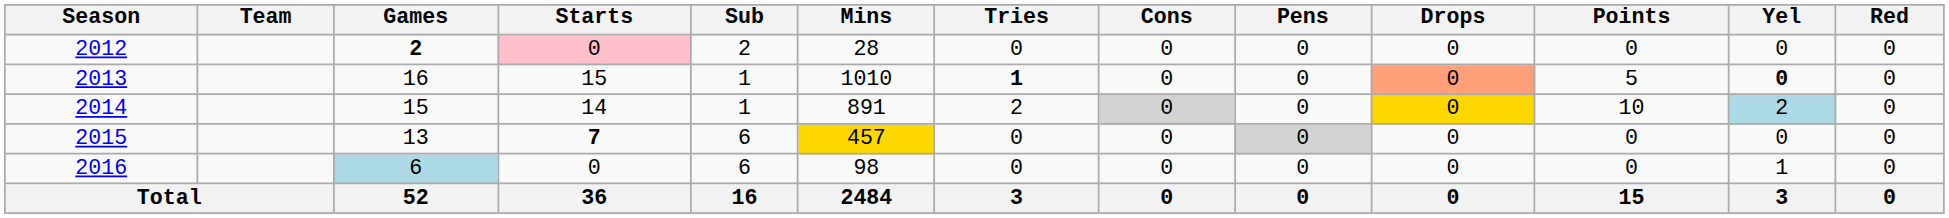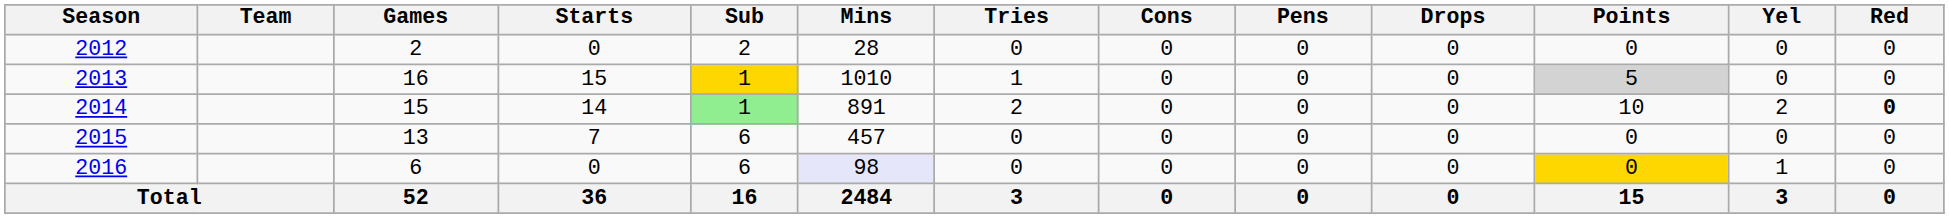2012 | Games: bold -> normal
2012 | Starts: pink background -> no background
2013 | Sub: no background -> gold background
2013 | Tries: bold -> normal
2013 | Drops: lightsalmon background -> no background
2013 | Points: no background -> lightgrey background
2013 | Yel: bold -> normal
2014 | Sub: no background -> lightgreen background
2014 | Cons: lightgrey background -> no background
2014 | Drops: gold background -> no background
2014 | Yel: lightblue background -> no background
2014 | Red: normal -> bold
2015 | Starts: bold -> normal
2015 | Mins: gold background -> no background
2015 | Pens: lightgrey background -> no background
2016 | Games: lightblue background -> no background
2016 | Mins: no background -> lavender background
2016 | Points: no background -> gold background
